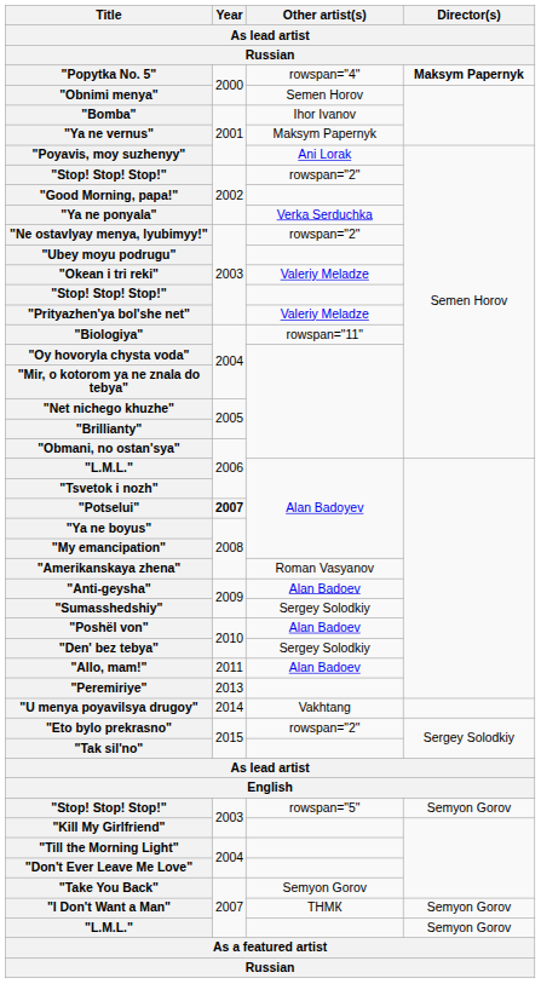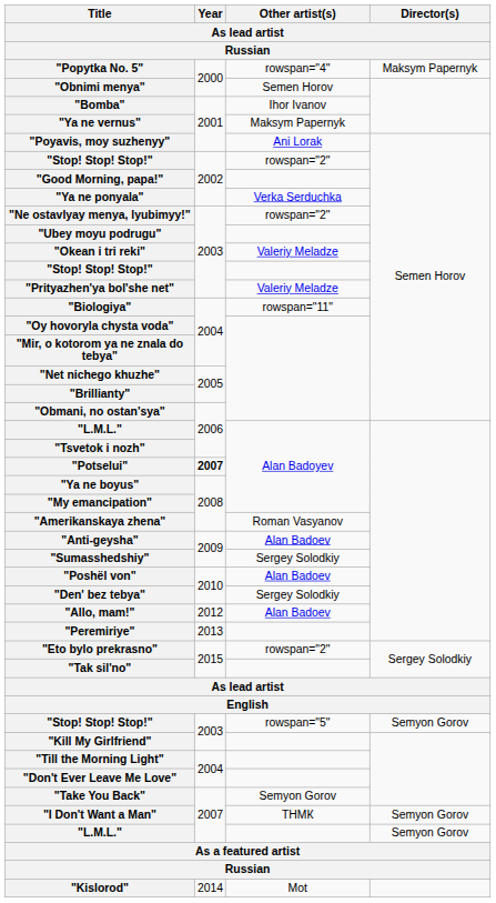"Popytka No. 5" | Director(s): bold -> normal
"Allo, mam!" | Year: 2011 -> 2012
- row: "U menya poyavilsya drugoy" | 2014 | Vakhtang
+ row: "Kislorod" | 2014 | Mot
